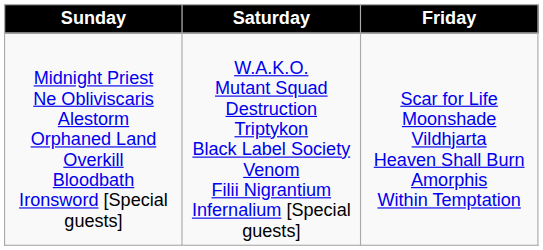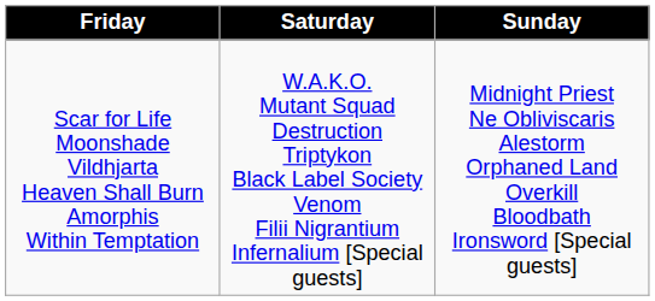columns swapped: Friday <-> Sunday
